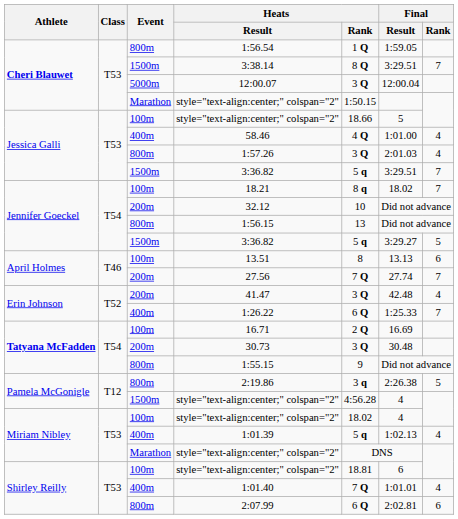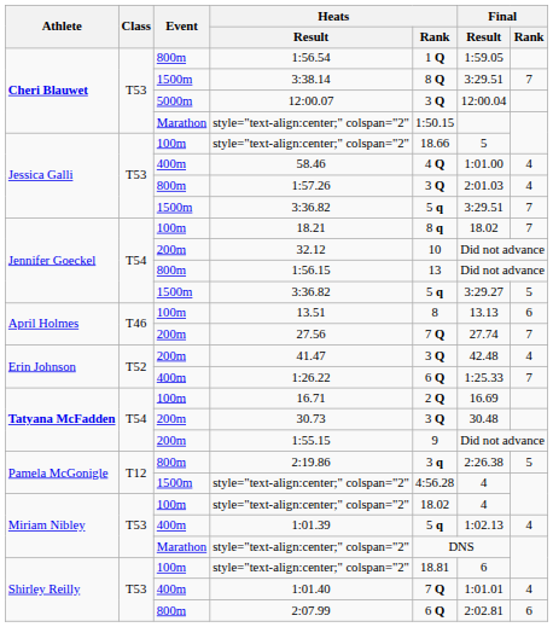1:55.15 | Event: 800m -> 200m
